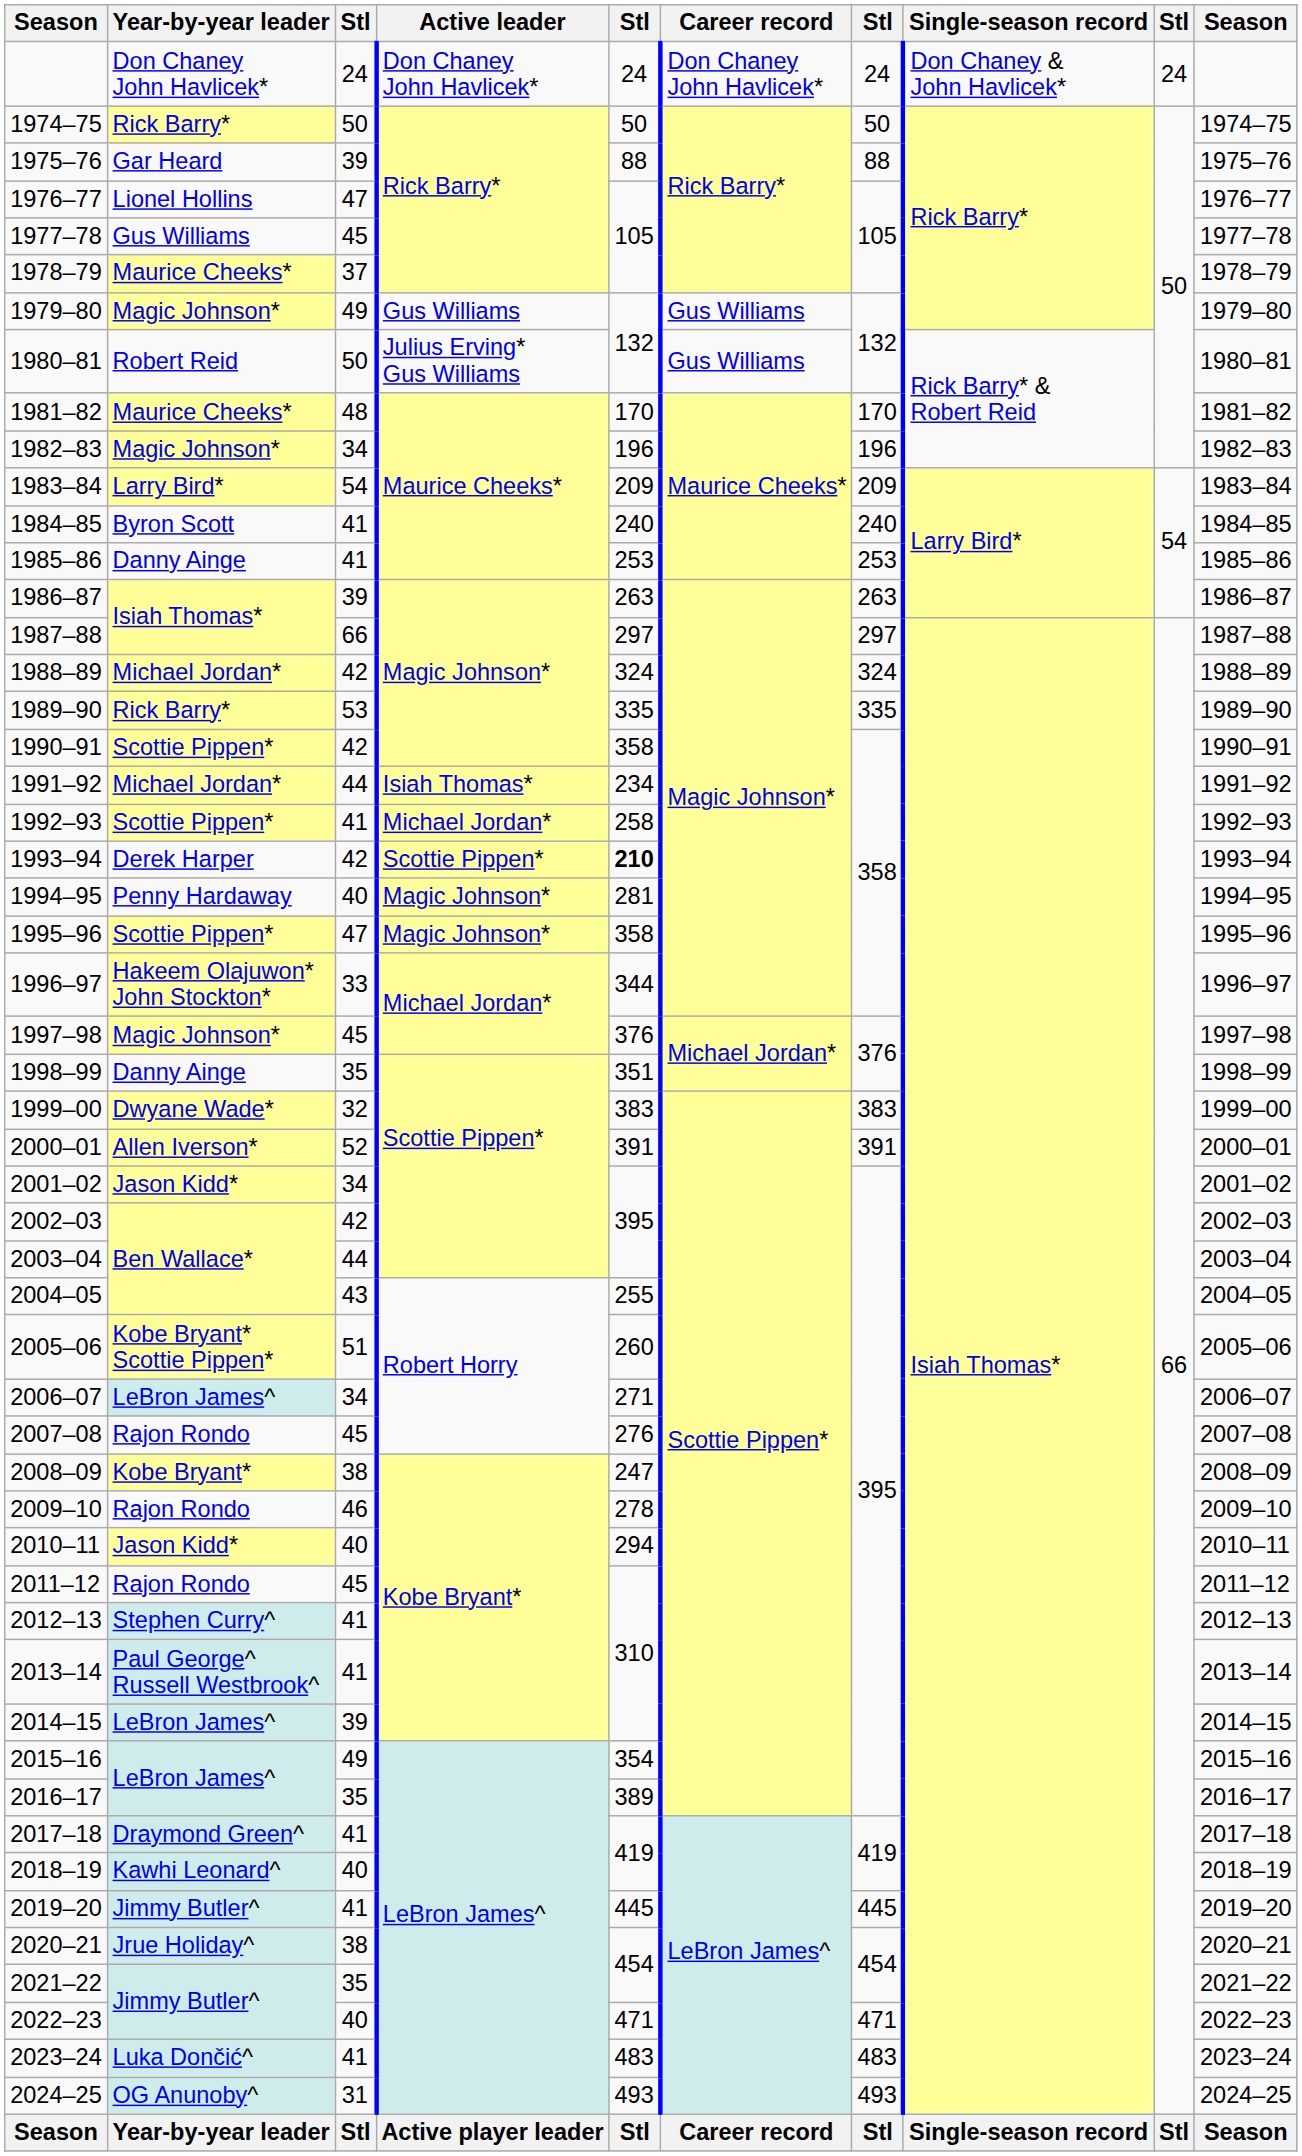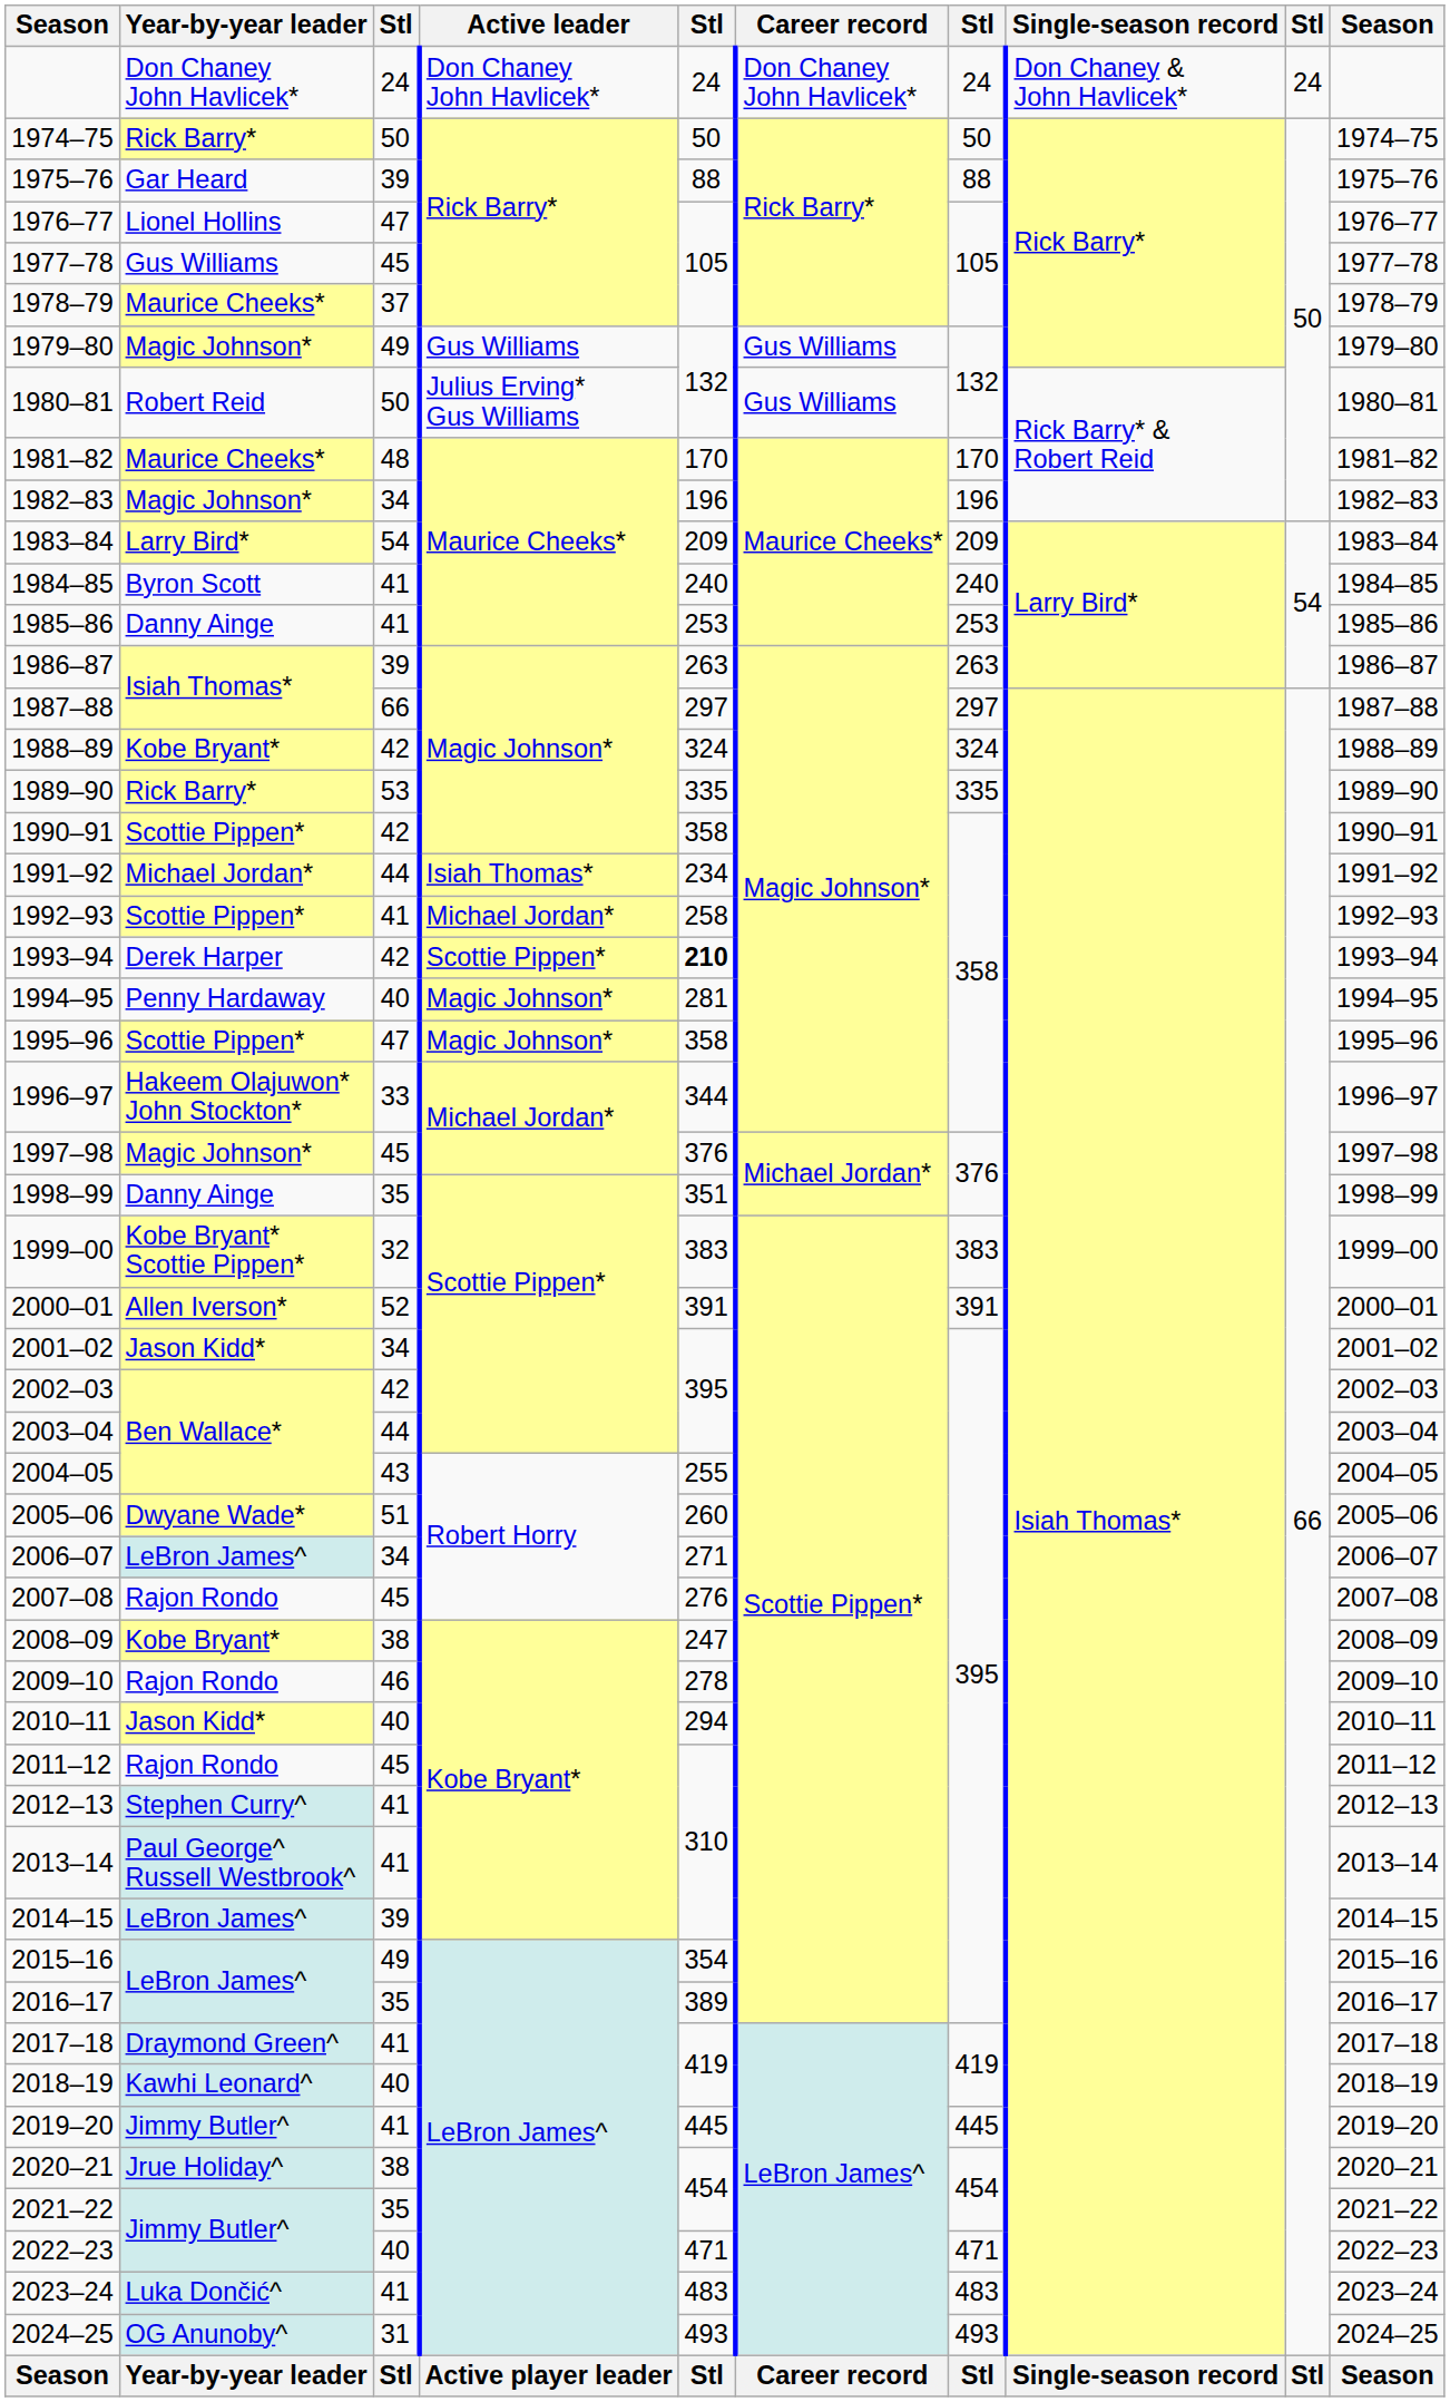row 17 | Year-by-year leader: Michael Jordan* -> Kobe Bryant*
row 28 | Year-by-year leader: Dwyane Wade* -> Kobe Bryant* Scottie Pippen*
row 34 | Year-by-year leader: Kobe Bryant* Scottie Pippen* -> Dwyane Wade*
